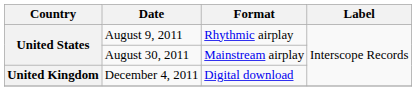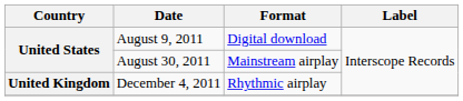August 9, 2011 | Format: Rhythmic airplay -> Digital download
December 4, 2011 | Format: Digital download -> Rhythmic airplay
